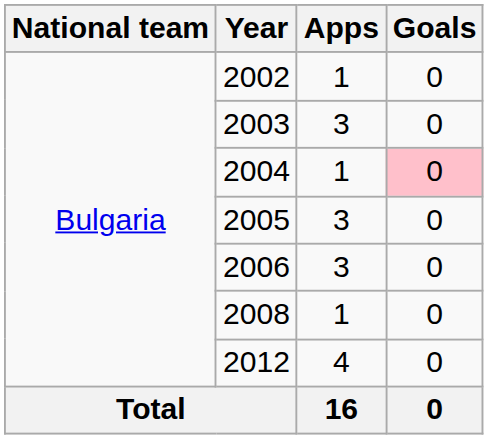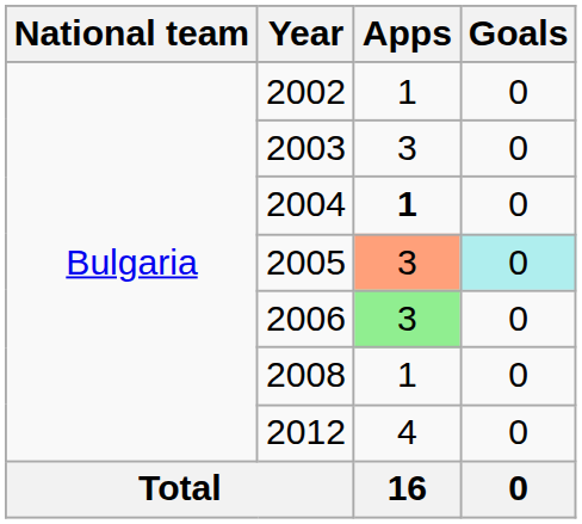2004 | Apps: normal -> bold
2004 | Goals: pink background -> no background
2005 | Apps: no background -> lightsalmon background
2005 | Goals: no background -> paleturquoise background
2006 | Apps: no background -> lightgreen background
